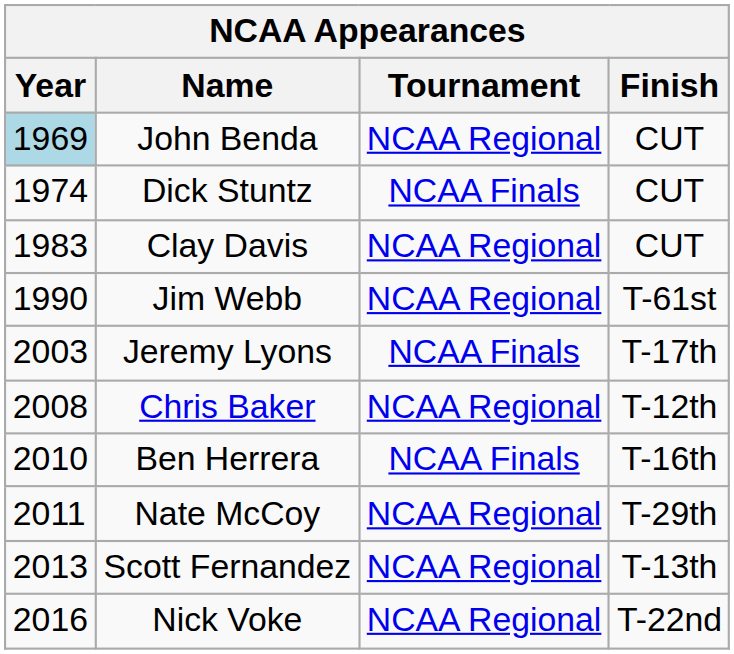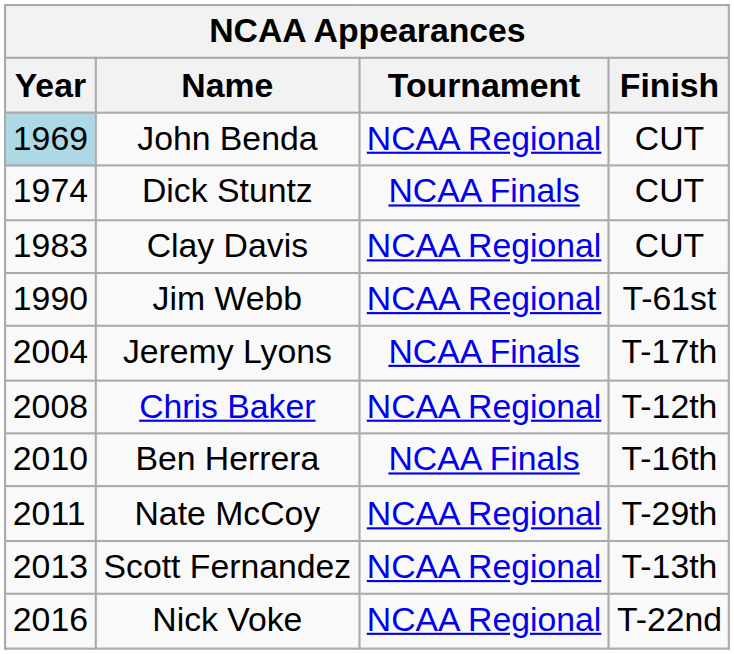Jeremy Lyons | Year: 2003 -> 2004
